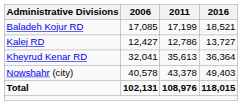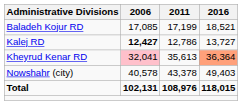Kalej RD | 2006: normal -> bold
Kheyrud Kenar RD | 2006: no background -> pink background
Kheyrud Kenar RD | 2016: no background -> lightsalmon background
